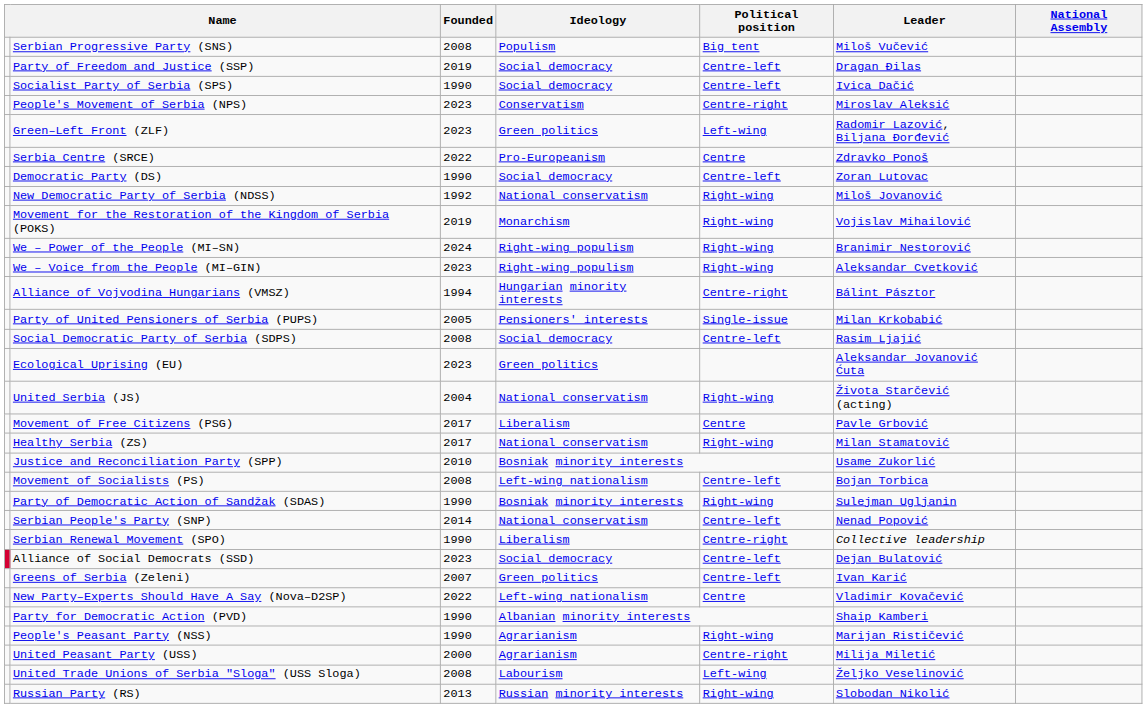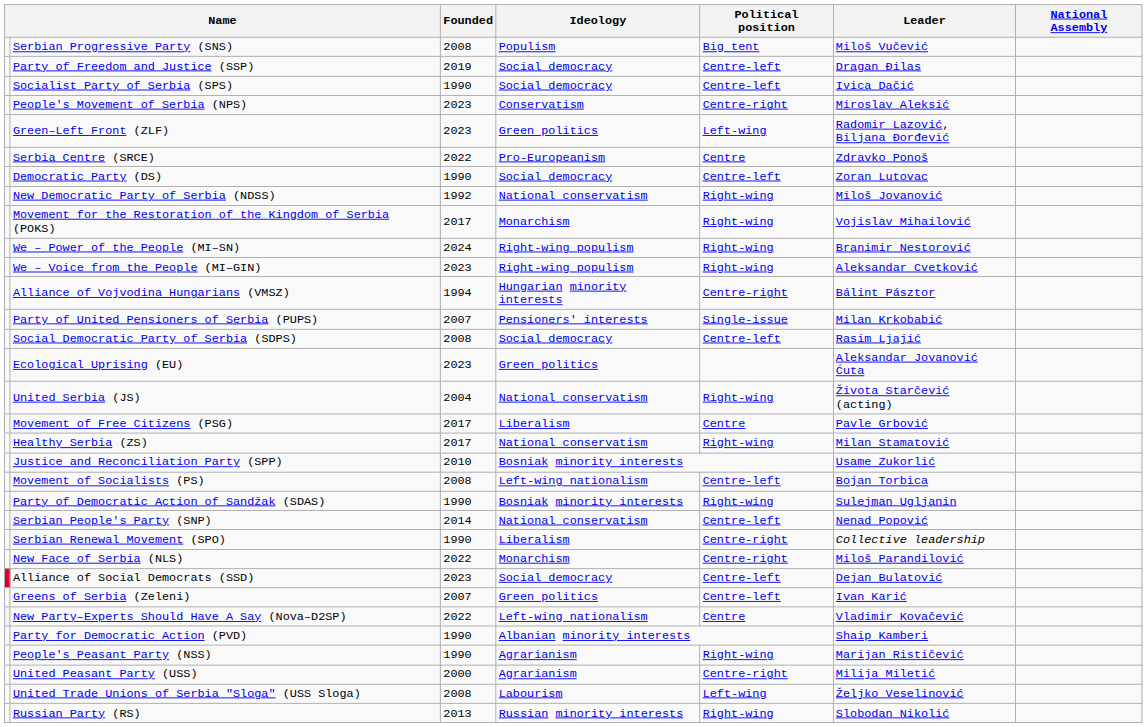Movement for the Restoration of the Kingdom of Serbia (POKS) | Founded: 2019 -> 2017
Party of United Pensioners of Serbia (PUPS) | Founded: 2005 -> 2007
+ row: New Face of Serbia (NLS) | 2022 | Monarchism | Centre-right | Miloš Parandilović
